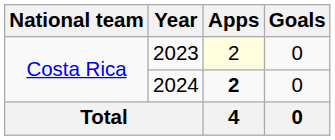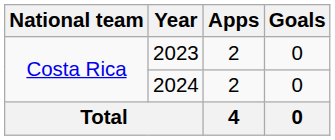2023 | Apps: lightyellow background -> no background
2024 | Apps: bold -> normal
